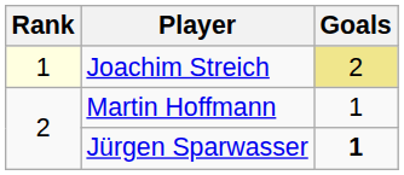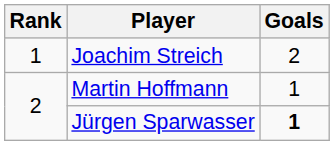Joachim Streich | Rank: lightyellow background -> no background
Joachim Streich | Goals: khaki background -> no background
